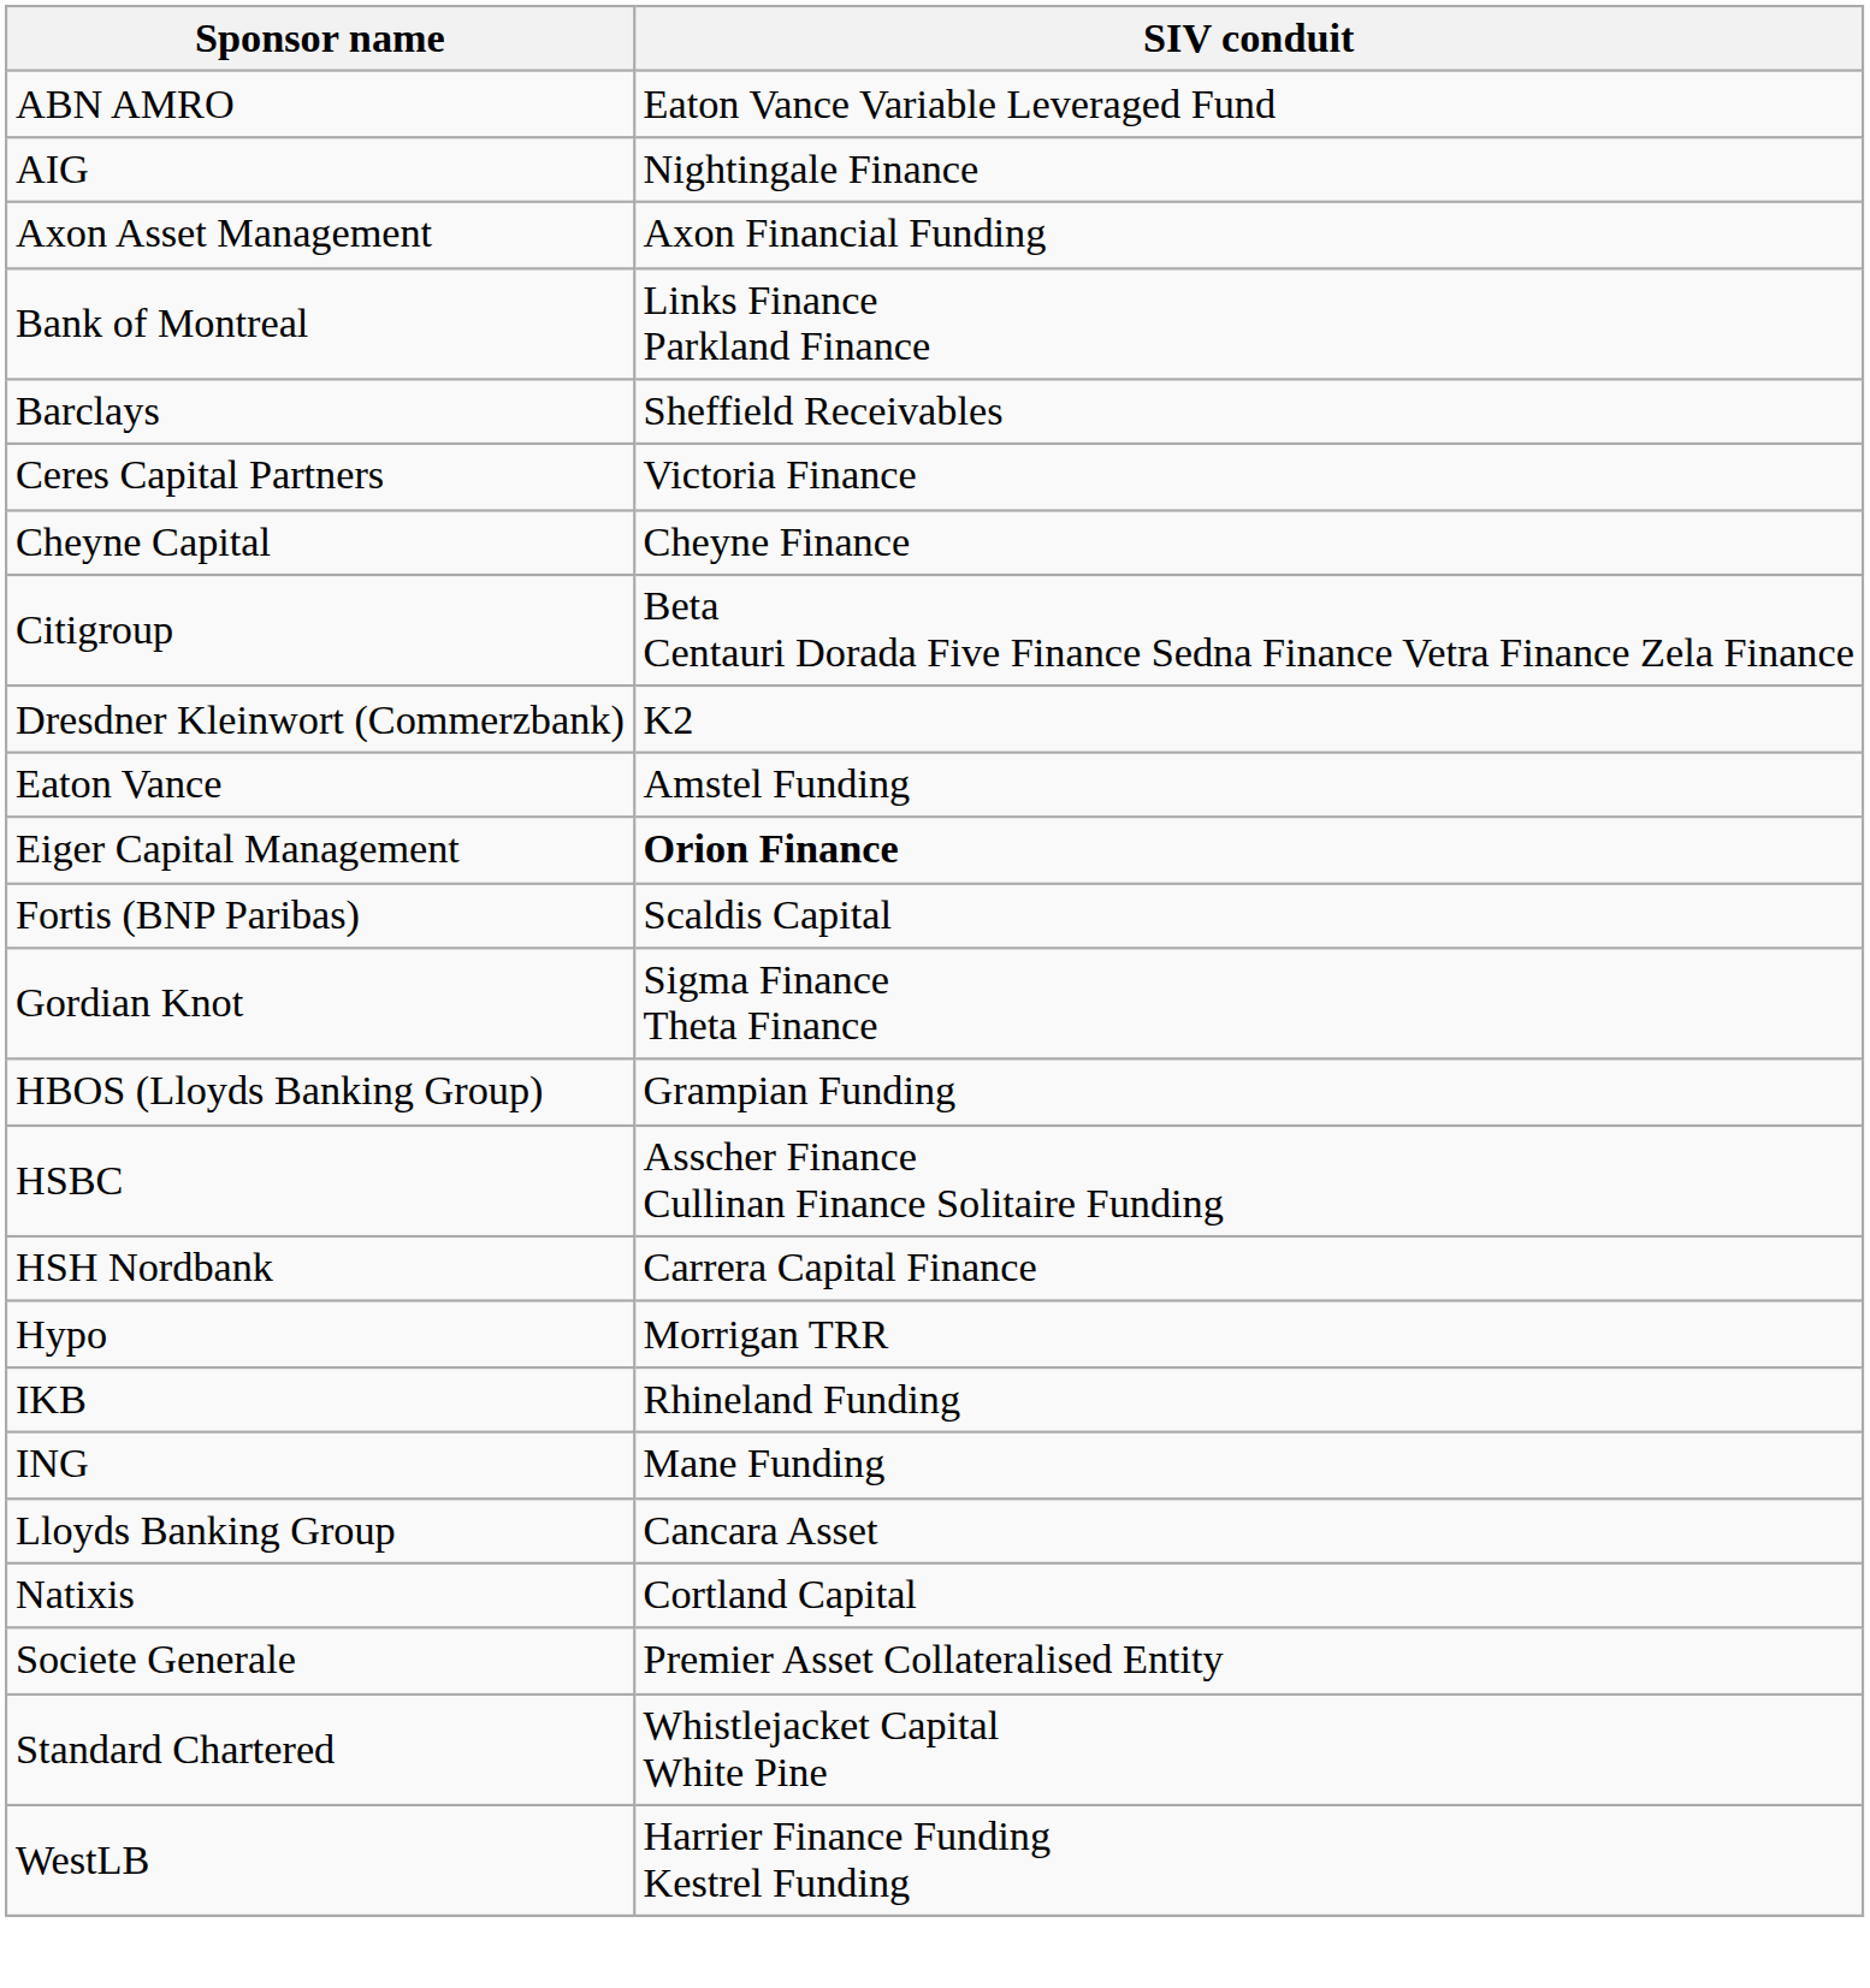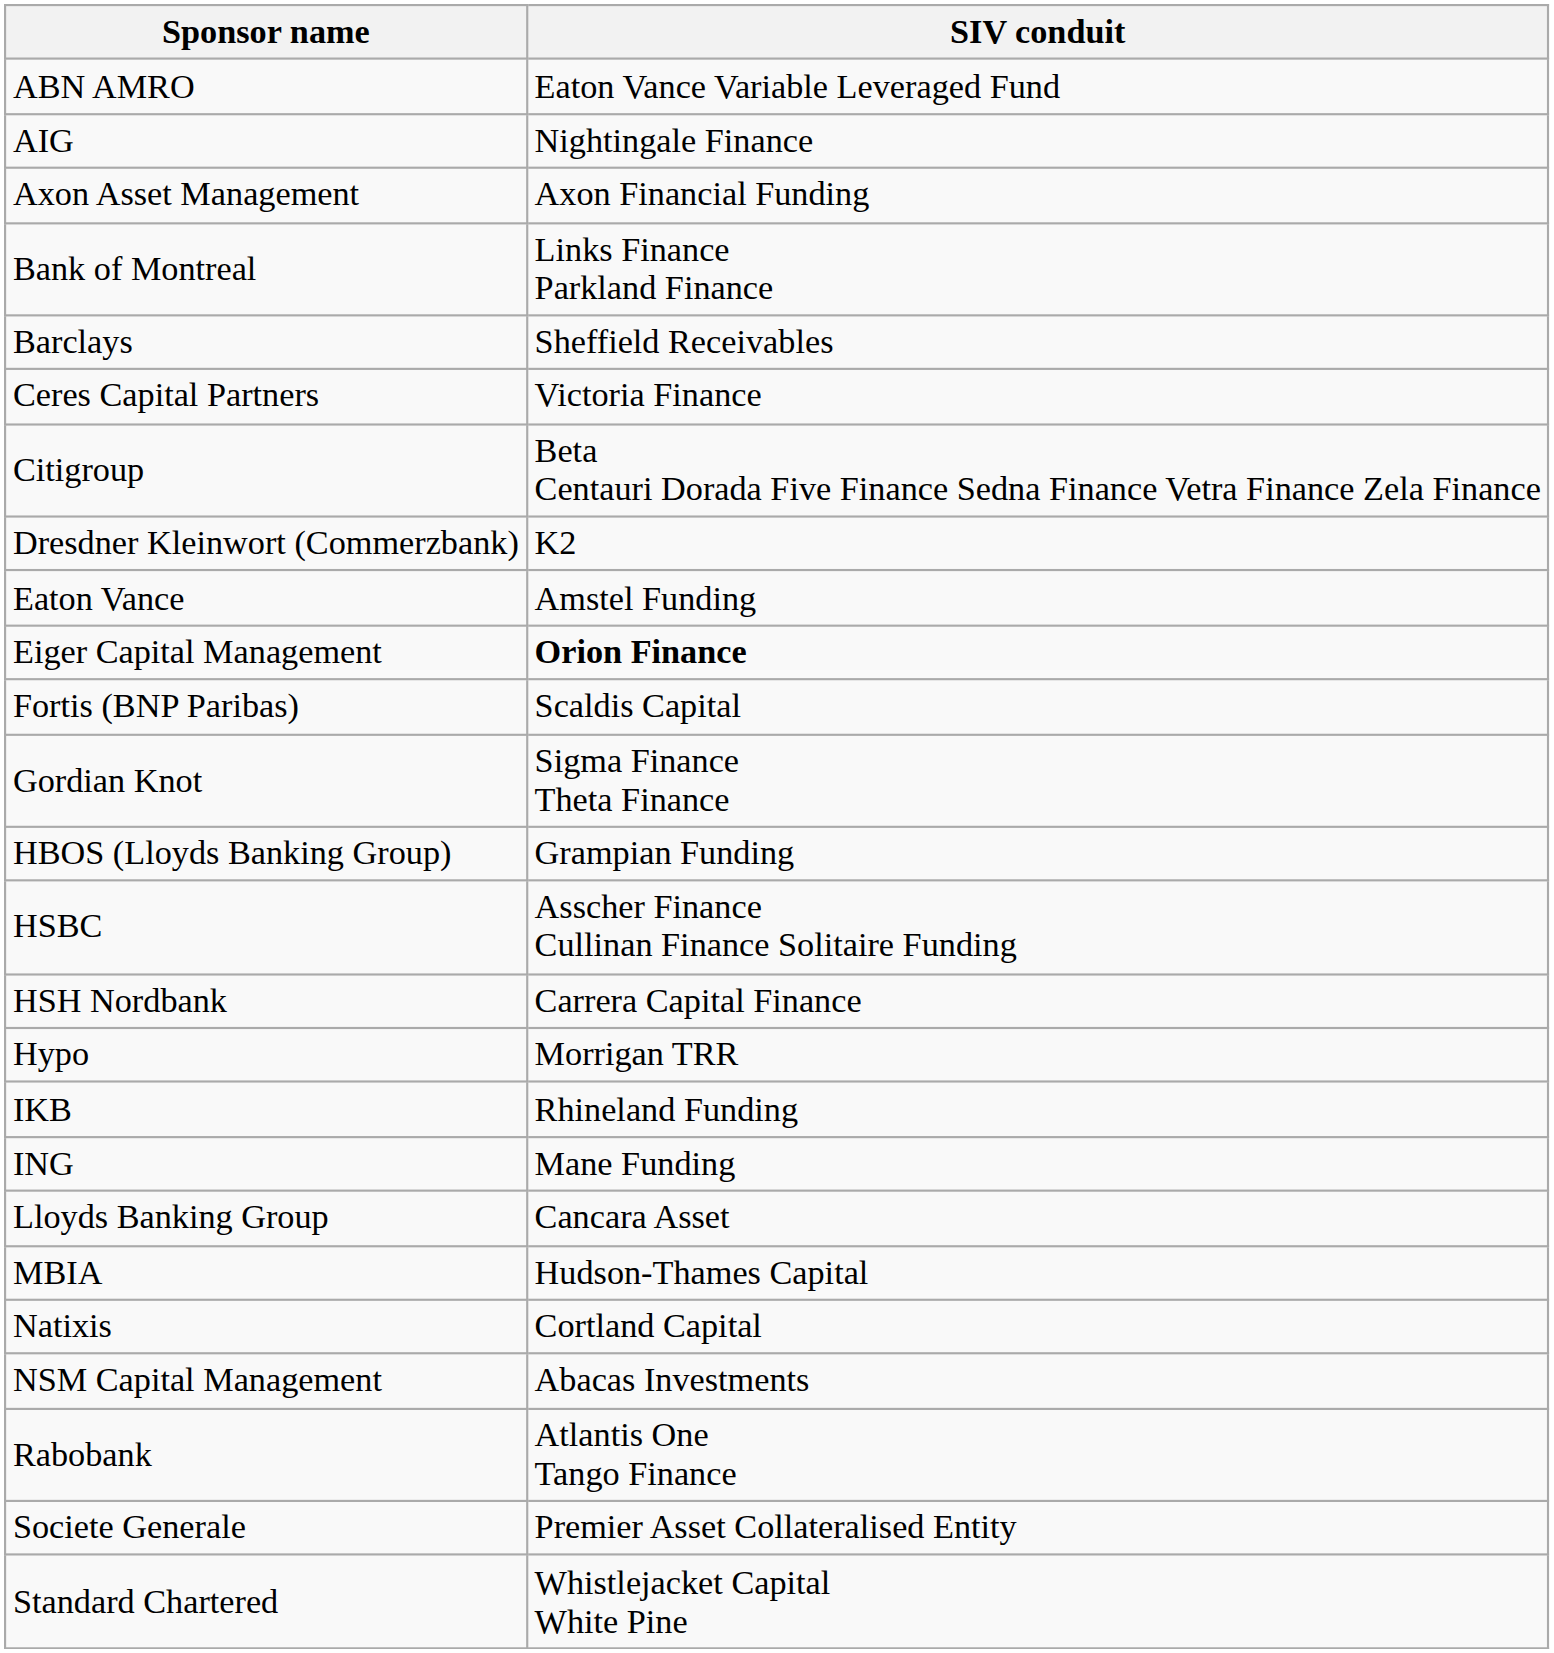- row: Cheyne Capital | Cheyne Finance
+ row: MBIA | Hudson-Thames Capital
+ row: NSM Capital Management | Abacas Investments
+ row: Rabobank | Atlantis One Tango Finance
- row: WestLB | Harrier Finance Funding Kestrel Funding
